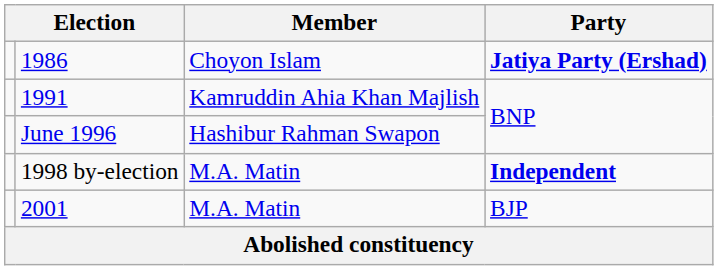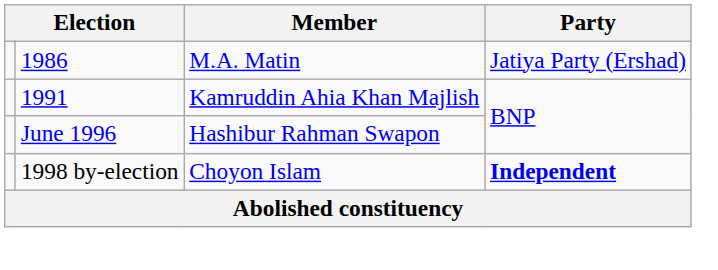1986 | Member: Choyon Islam -> M.A. Matin
1986 | Party: bold -> normal
1998 by-election | Member: M.A. Matin -> Choyon Islam
- row: 2001 | M.A. Matin | BJP
